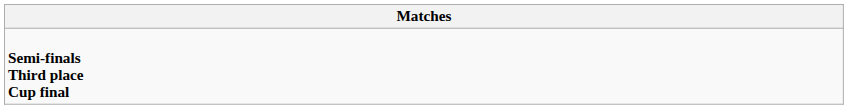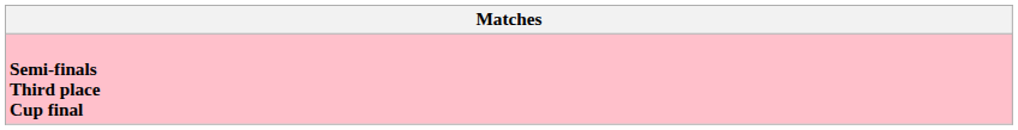row 2 | column 1: no background -> pink background
